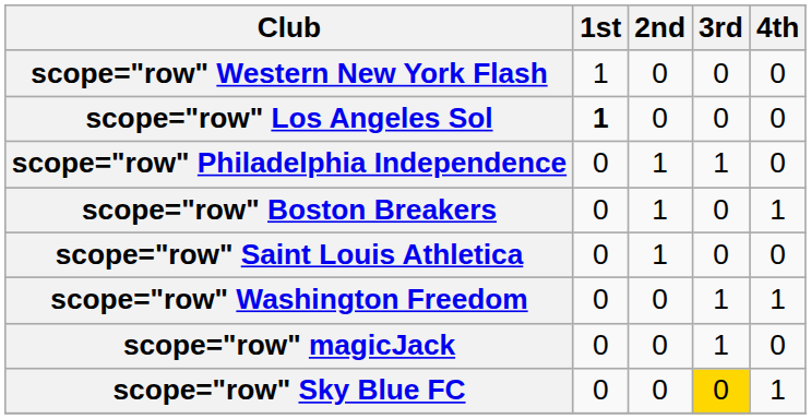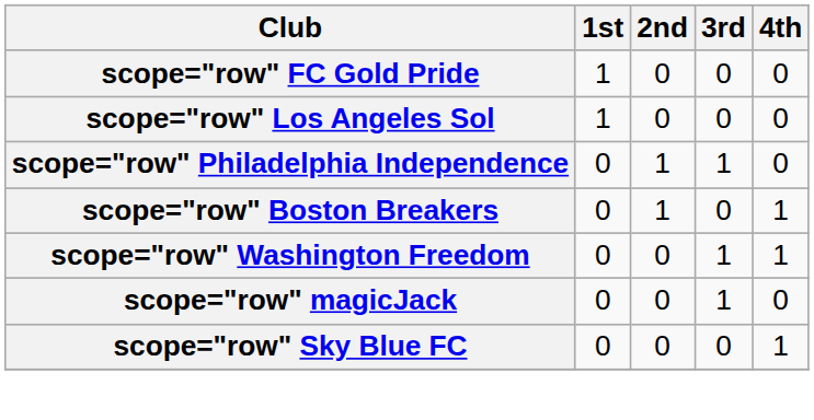- row: scope="row" Western New York Flash | 1 | 0 | 0 | 0
+ row: scope="row" FC Gold Pride | 1 | 0 | 0 | 0
scope="row" Los Angeles Sol | 1st: bold -> normal
- row: scope="row" Saint Louis Athletica | 0 | 1 | 0 | 0
scope="row" Sky Blue FC | 3rd: gold background -> no background
